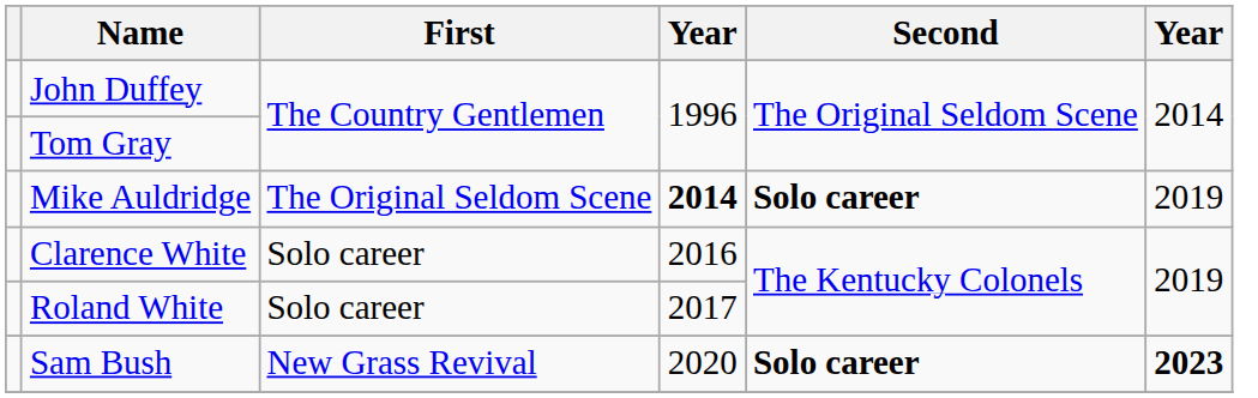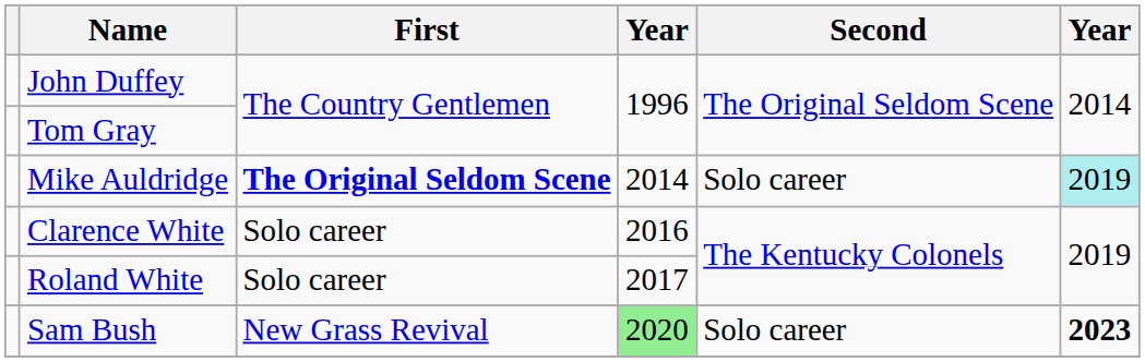Mike Auldridge | First: normal -> bold
Mike Auldridge | column 4: bold -> normal
Mike Auldridge | Second: bold -> normal
Mike Auldridge | column 6: no background -> paleturquoise background
Sam Bush | column 4: no background -> lightgreen background
Sam Bush | Second: bold -> normal
